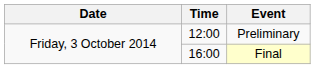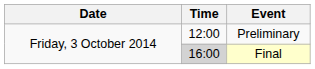Final | Time: no background -> lightgrey background
